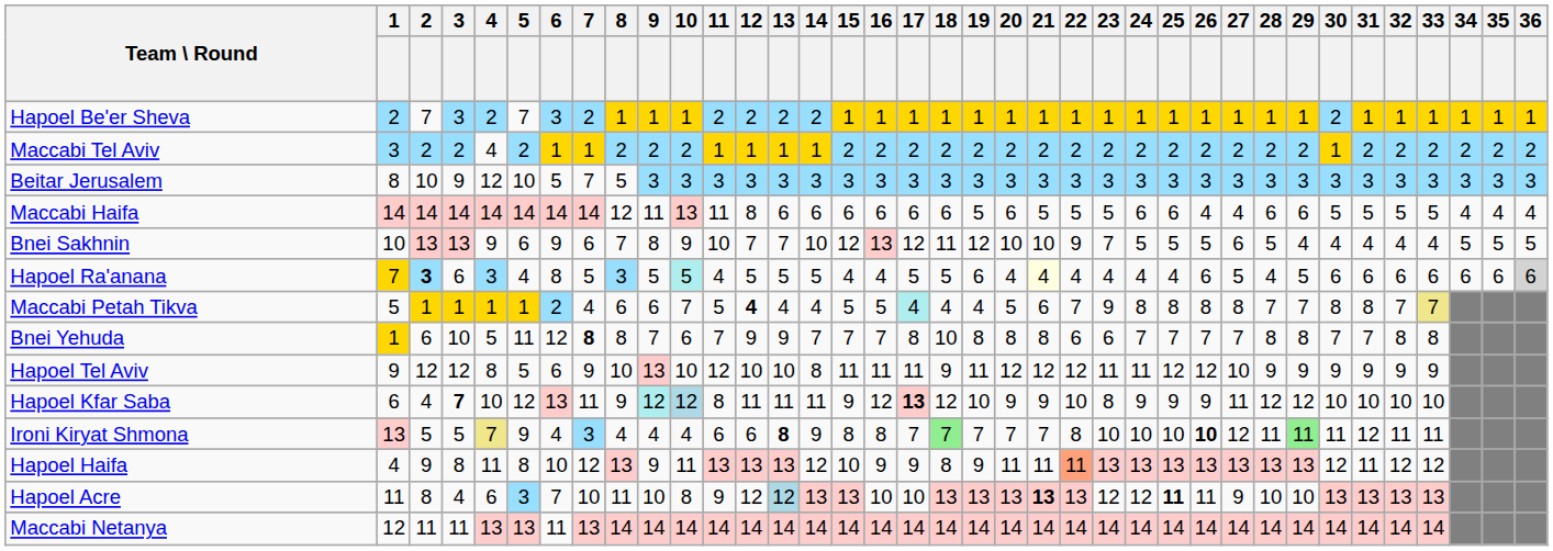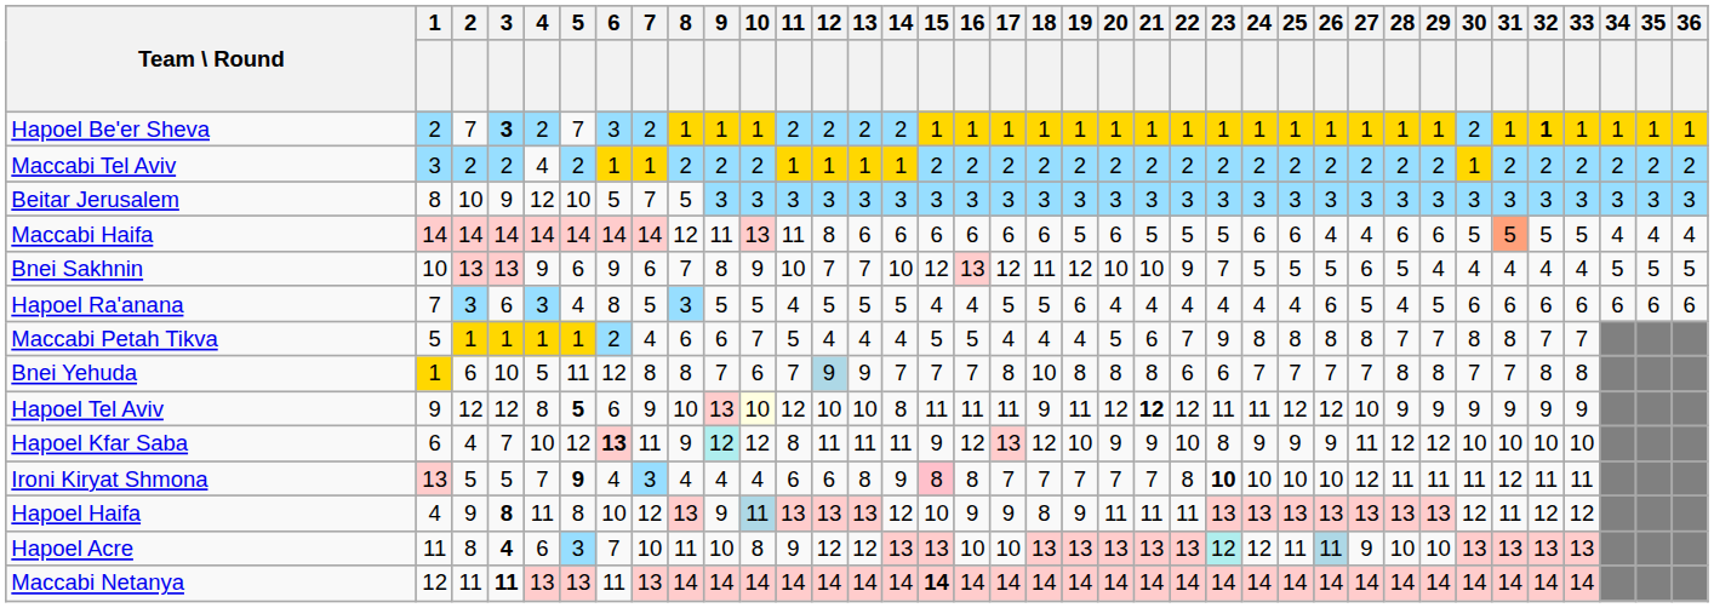Hapoel Be'er Sheva | 3: normal -> bold
Hapoel Be'er Sheva | 32: normal -> bold
Maccabi Haifa | 31: no background -> lightsalmon background
Hapoel Ra'anana | 1: gold background -> no background
Hapoel Ra'anana | 2: bold -> normal
Hapoel Ra'anana | 10: paleturquoise background -> no background
Hapoel Ra'anana | 21: lightyellow background -> no background
Hapoel Ra'anana | 36: lightgrey background -> no background
Maccabi Petah Tikva | 12: bold -> normal
Maccabi Petah Tikva | 17: paleturquoise background -> no background
Maccabi Petah Tikva | 33: khaki background -> no background
Bnei Yehuda | 7: bold -> normal
Bnei Yehuda | 12: no background -> lightblue background
Hapoel Tel Aviv | 5: normal -> bold
Hapoel Tel Aviv | 10: no background -> lightyellow background
Hapoel Tel Aviv | 21: normal -> bold
Hapoel Kfar Saba | 3: bold -> normal
Hapoel Kfar Saba | 6: normal -> bold
Hapoel Kfar Saba | 10: lightblue background -> no background
Hapoel Kfar Saba | 17: bold -> normal
Ironi Kiryat Shmona | 4: khaki background -> no background
Ironi Kiryat Shmona | 5: normal -> bold
Ironi Kiryat Shmona | 13: bold -> normal
Ironi Kiryat Shmona | 15: no background -> pink background
Ironi Kiryat Shmona | 18: lightgreen background -> no background
Ironi Kiryat Shmona | 23: normal -> bold
Ironi Kiryat Shmona | 26: bold -> normal
Ironi Kiryat Shmona | 29: lightgreen background -> no background
Hapoel Haifa | 3: normal -> bold
Hapoel Haifa | 10: no background -> lightblue background
Hapoel Haifa | 22: lightsalmon background -> no background
Hapoel Acre | 3: normal -> bold
Hapoel Acre | 13: lightblue background -> no background
Hapoel Acre | 21: bold -> normal
Hapoel Acre | 23: no background -> paleturquoise background
Hapoel Acre | 25: bold -> normal
Hapoel Acre | 26: no background -> lightblue background
Maccabi Netanya | 3: normal -> bold
Maccabi Netanya | 15: normal -> bold
